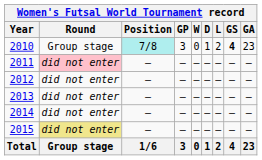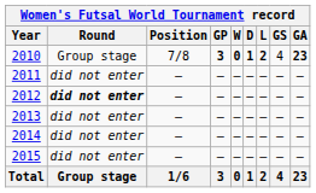2010 | Position: paleturquoise background -> no background
2010 | GP: normal -> bold
2010 | W: normal -> bold
2010 | D: normal -> bold
2010 | L: normal -> bold
2010 | GS: bold -> normal
2010 | GA: normal -> bold
2011 | Round: pink background -> no background
2012 | Round: normal -> bold
2015 | Round: khaki background -> no background
